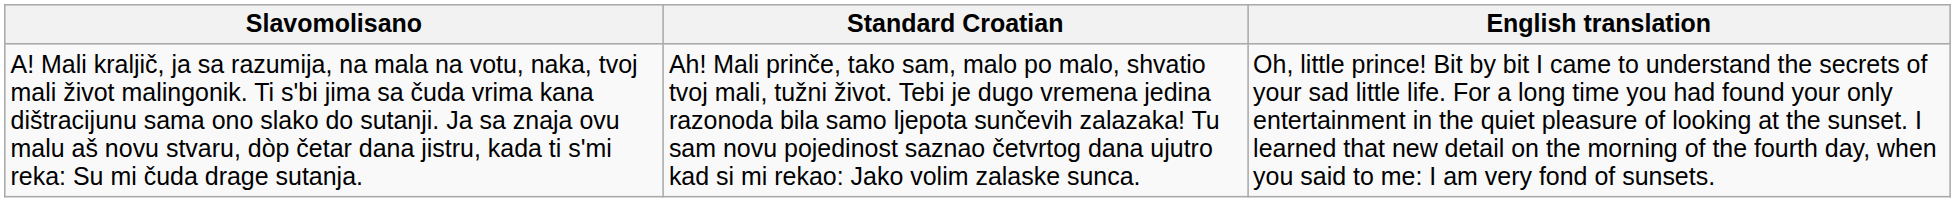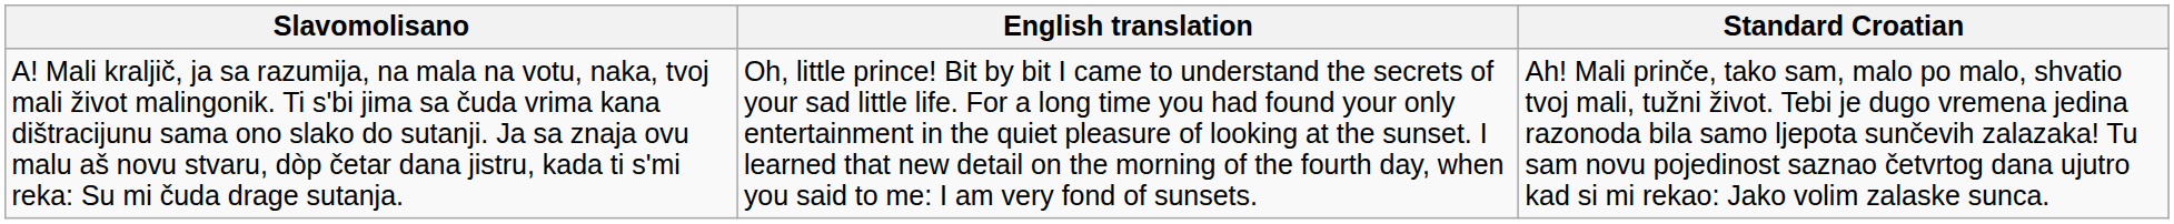columns swapped: Standard Croatian <-> English translation
